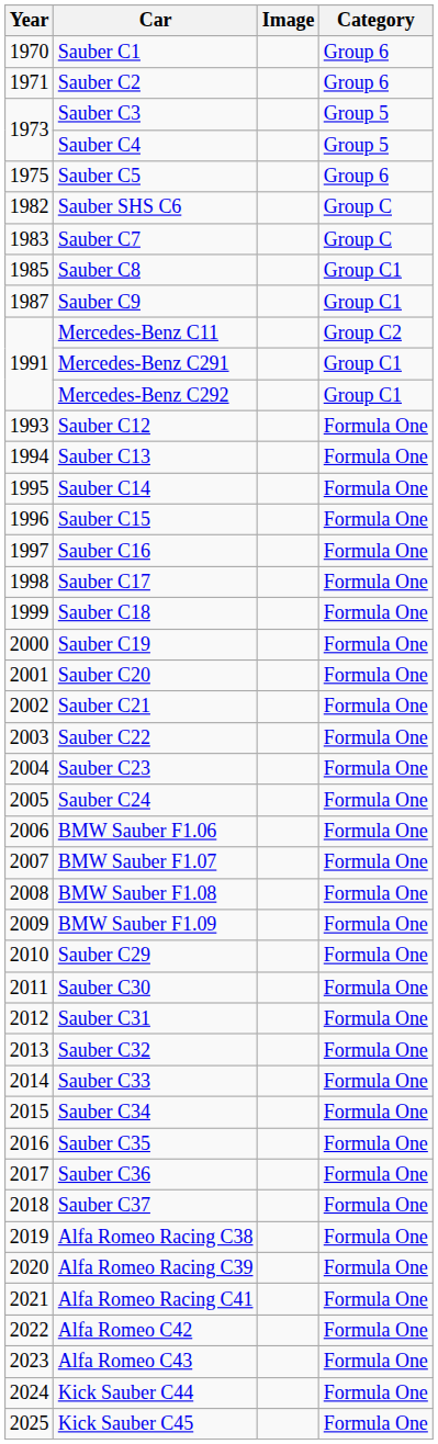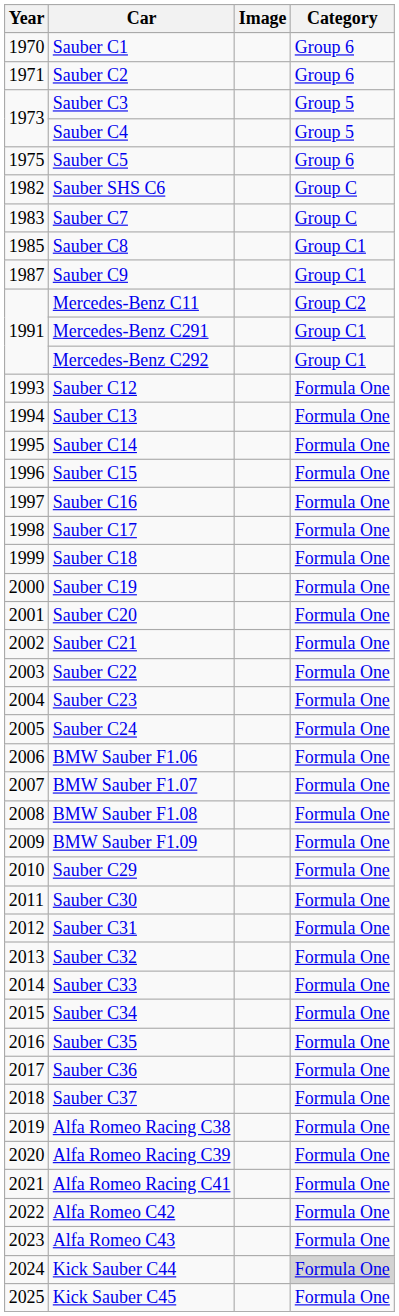Kick Sauber C44 | Category: no background -> lightgrey background
